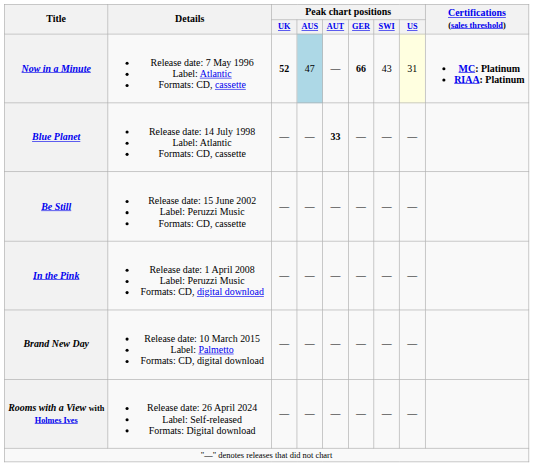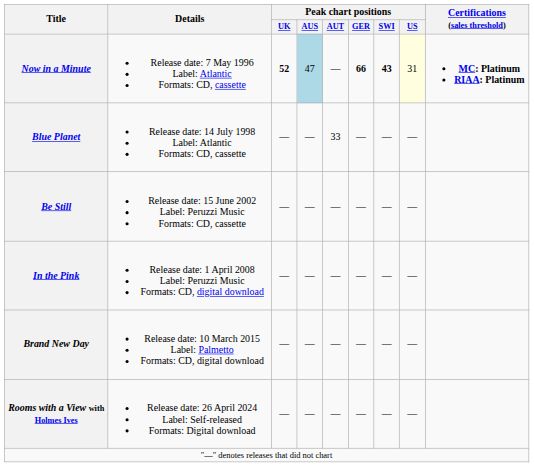Now in a Minute | Peak chart positions / SWI: normal -> bold
Blue Planet | Peak chart positions / AUT: bold -> normal
